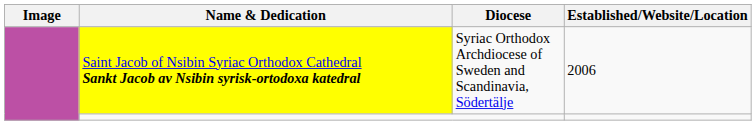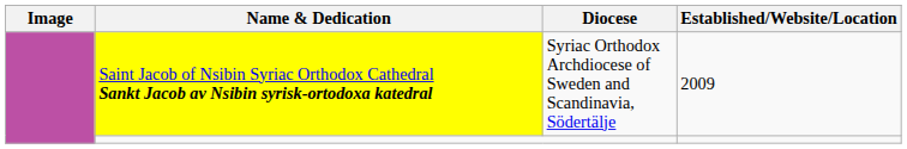row 2 | Established/Website/Location: 2006 -> 2009
